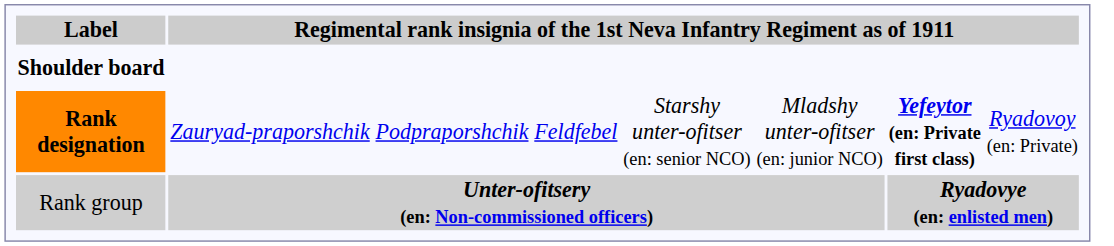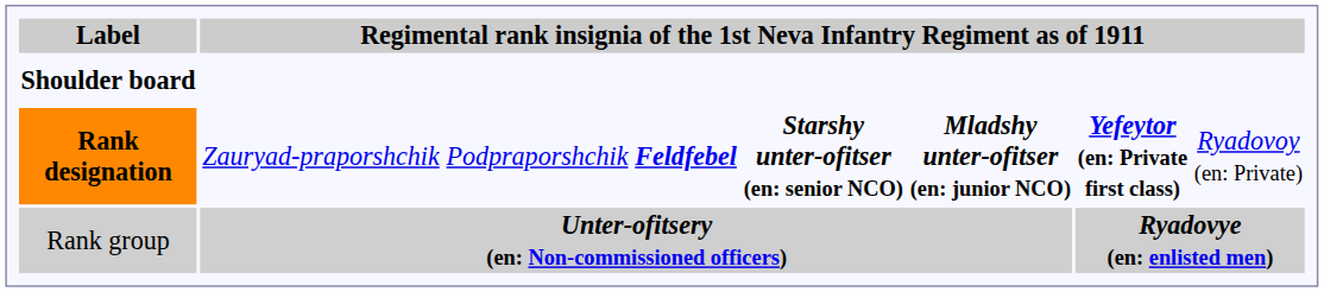Rank designation | column 4: normal -> bold
Rank designation | column 5: normal -> bold
Rank designation | column 6: normal -> bold
